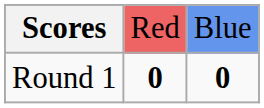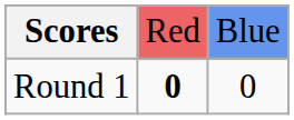Round 1 | column 3: bold -> normal
